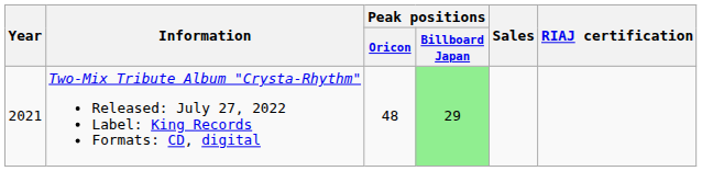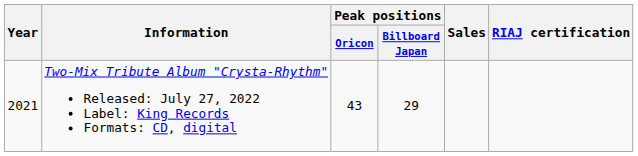row 3 | Peak positions / Oricon: 48 -> 43
row 3 | Peak positions / Billboard Japan: lightgreen background -> no background
